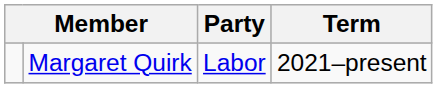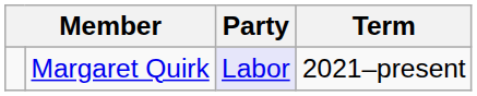Margaret Quirk | Party: no background -> lavender background
